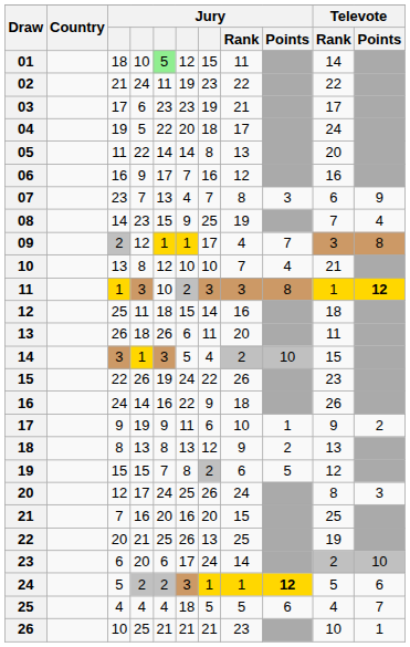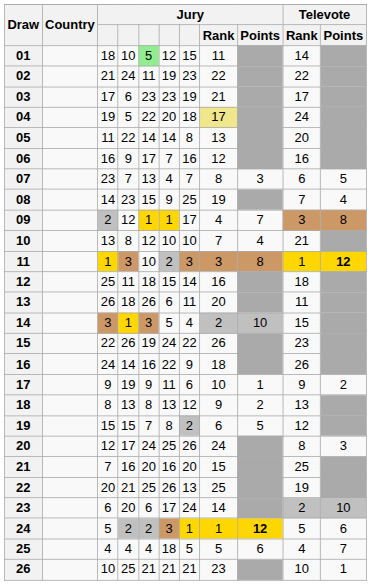04 | Jury / Rank: no background -> khaki background
07 | Televote / Points: 9 -> 5
